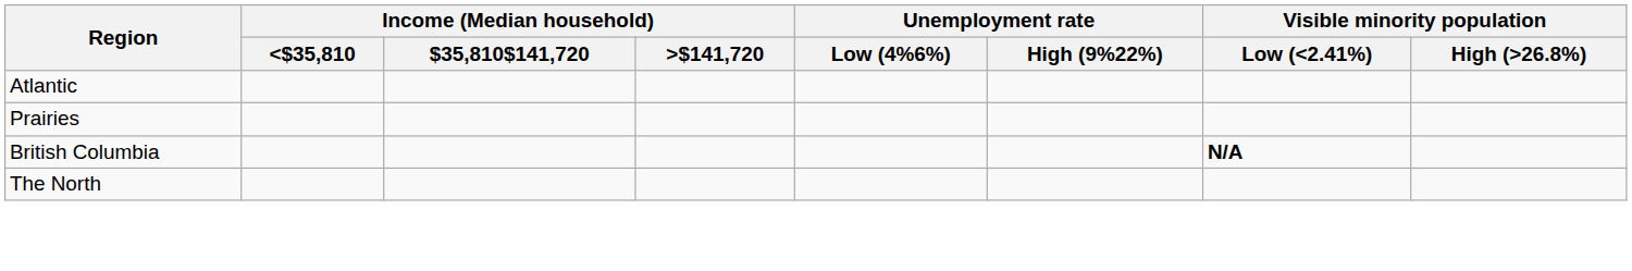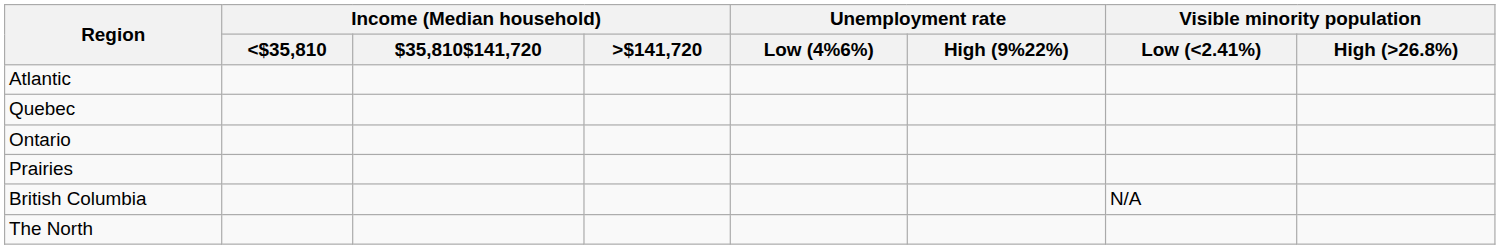+ row: Quebec
+ row: Ontario
British Columbia | Visible minority population / Low (<2.41%): bold -> normal
